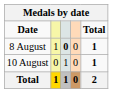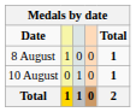8 August | column 3: bold -> normal
